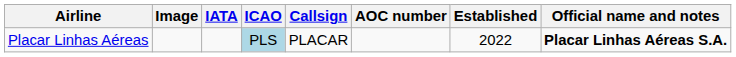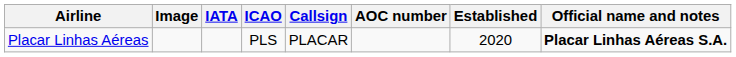Placar Linhas Aéreas | ICAO: lightblue background -> no background
Placar Linhas Aéreas | Established: 2022 -> 2020
